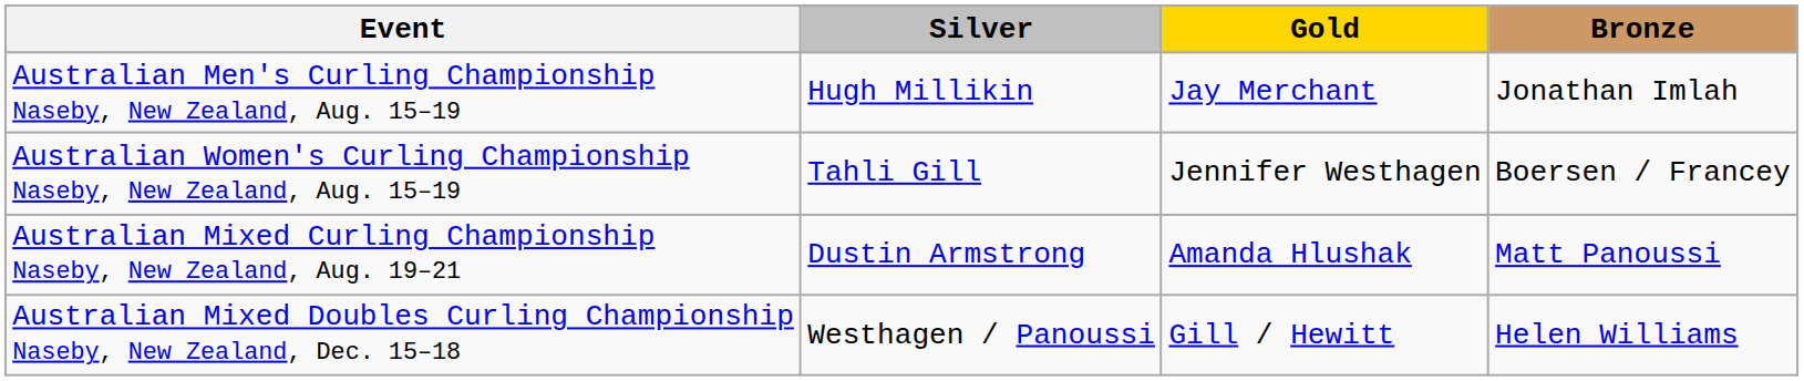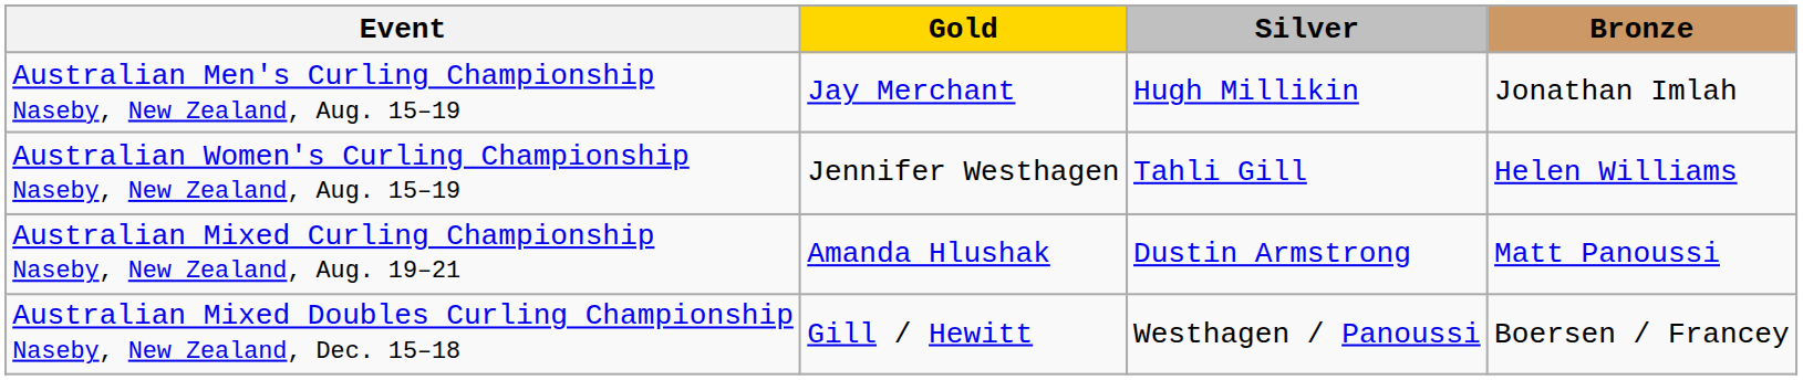columns swapped: Gold <-> Silver
row 3 | Bronze: Boersen / Francey -> Helen Williams
row 5 | Bronze: Helen Williams -> Boersen / Francey
